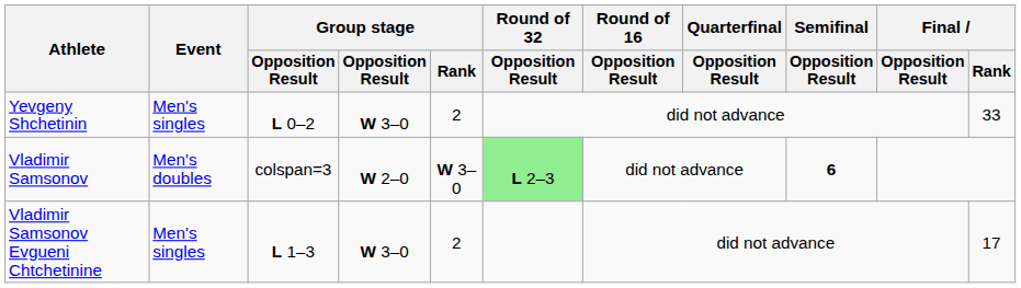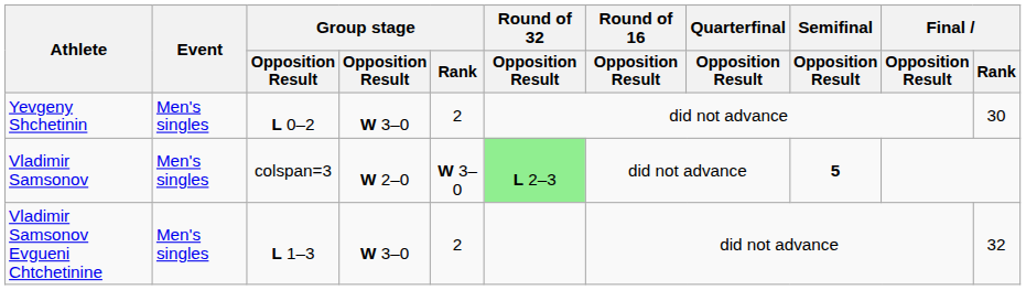Yevgeny Shchetinin | Final / Rank: 33 -> 30
Vladimir Samsonov | Event: Men's doubles -> Men's singles
Vladimir Samsonov | Semifinal / Opposition Result: 6 -> 5
Vladimir Samsonov Evgueni Chtchetinine | Final / Rank: 17 -> 32
